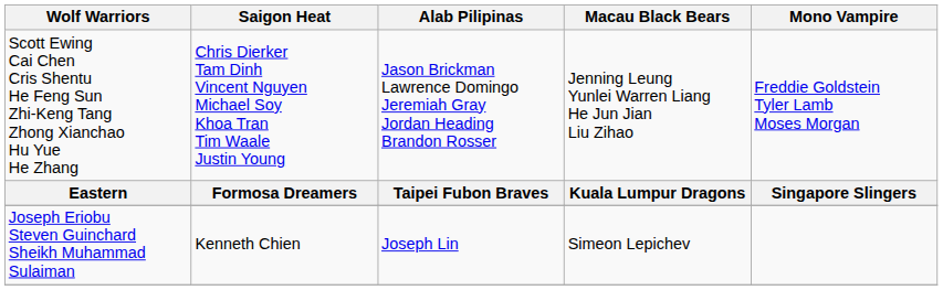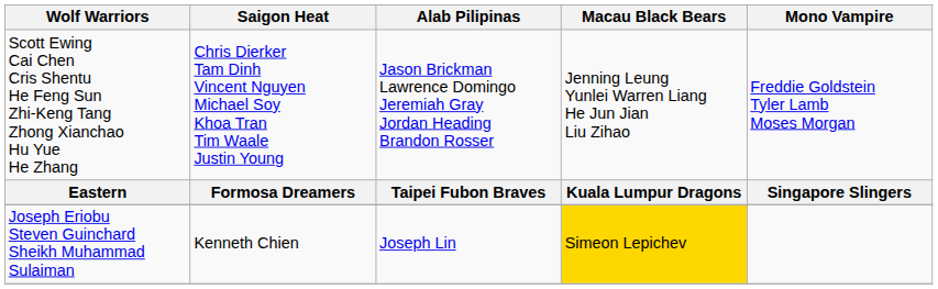Joseph Eriobu Steven Guinchard Sheikh Muhammad Sulaiman | Macau Black Bears: no background -> gold background
